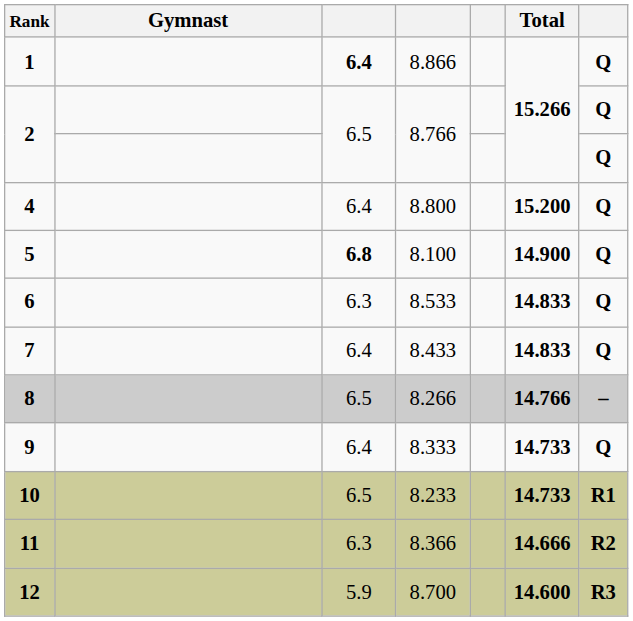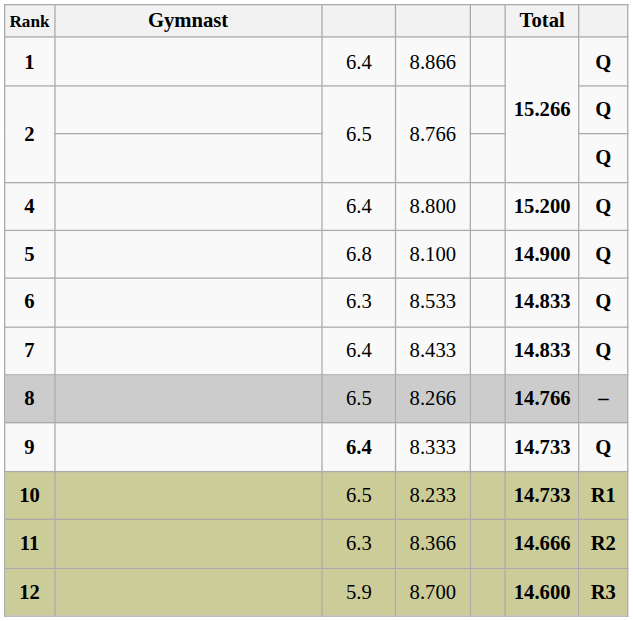1 | column 3: bold -> normal
5 | column 3: bold -> normal
9 | column 3: normal -> bold
